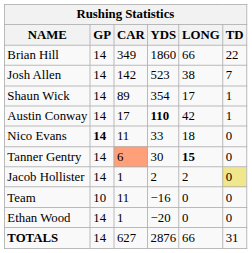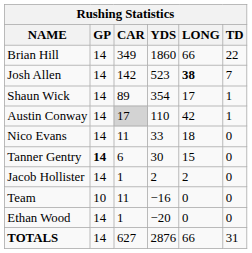Josh Allen | LONG: normal -> bold
Austin Conway | CAR: no background -> lightgrey background
Austin Conway | YDS: bold -> normal
Nico Evans | GP: bold -> normal
Tanner Gentry | GP: normal -> bold
Tanner Gentry | CAR: lightsalmon background -> no background
Tanner Gentry | LONG: bold -> normal
Jacob Hollister | TD: khaki background -> no background
